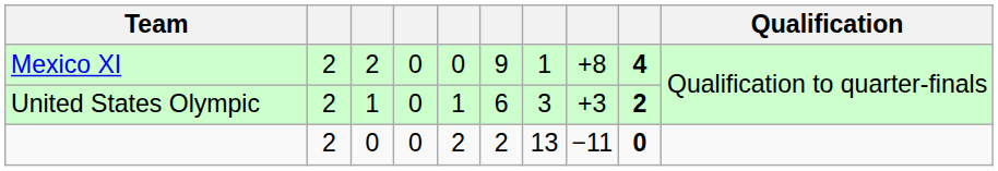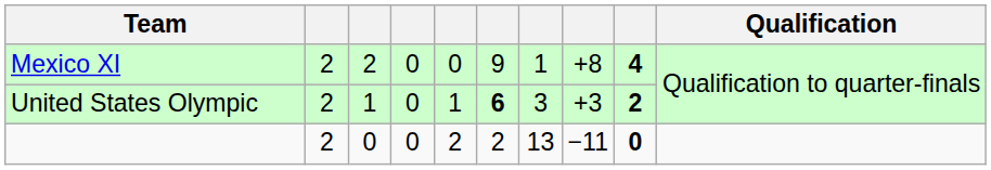United States Olympic | column 6: normal -> bold
